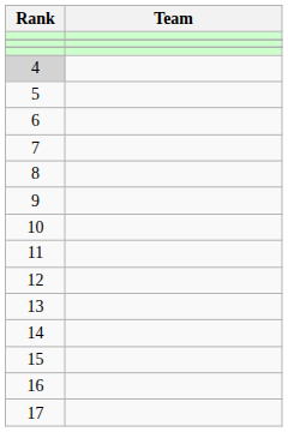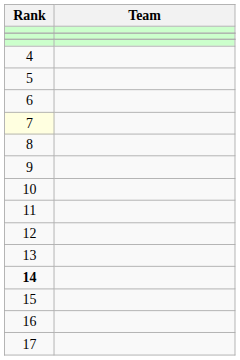row 5 | Rank: lightgrey background -> no background
row 8 | Rank: no background -> lightyellow background
row 15 | Rank: normal -> bold
